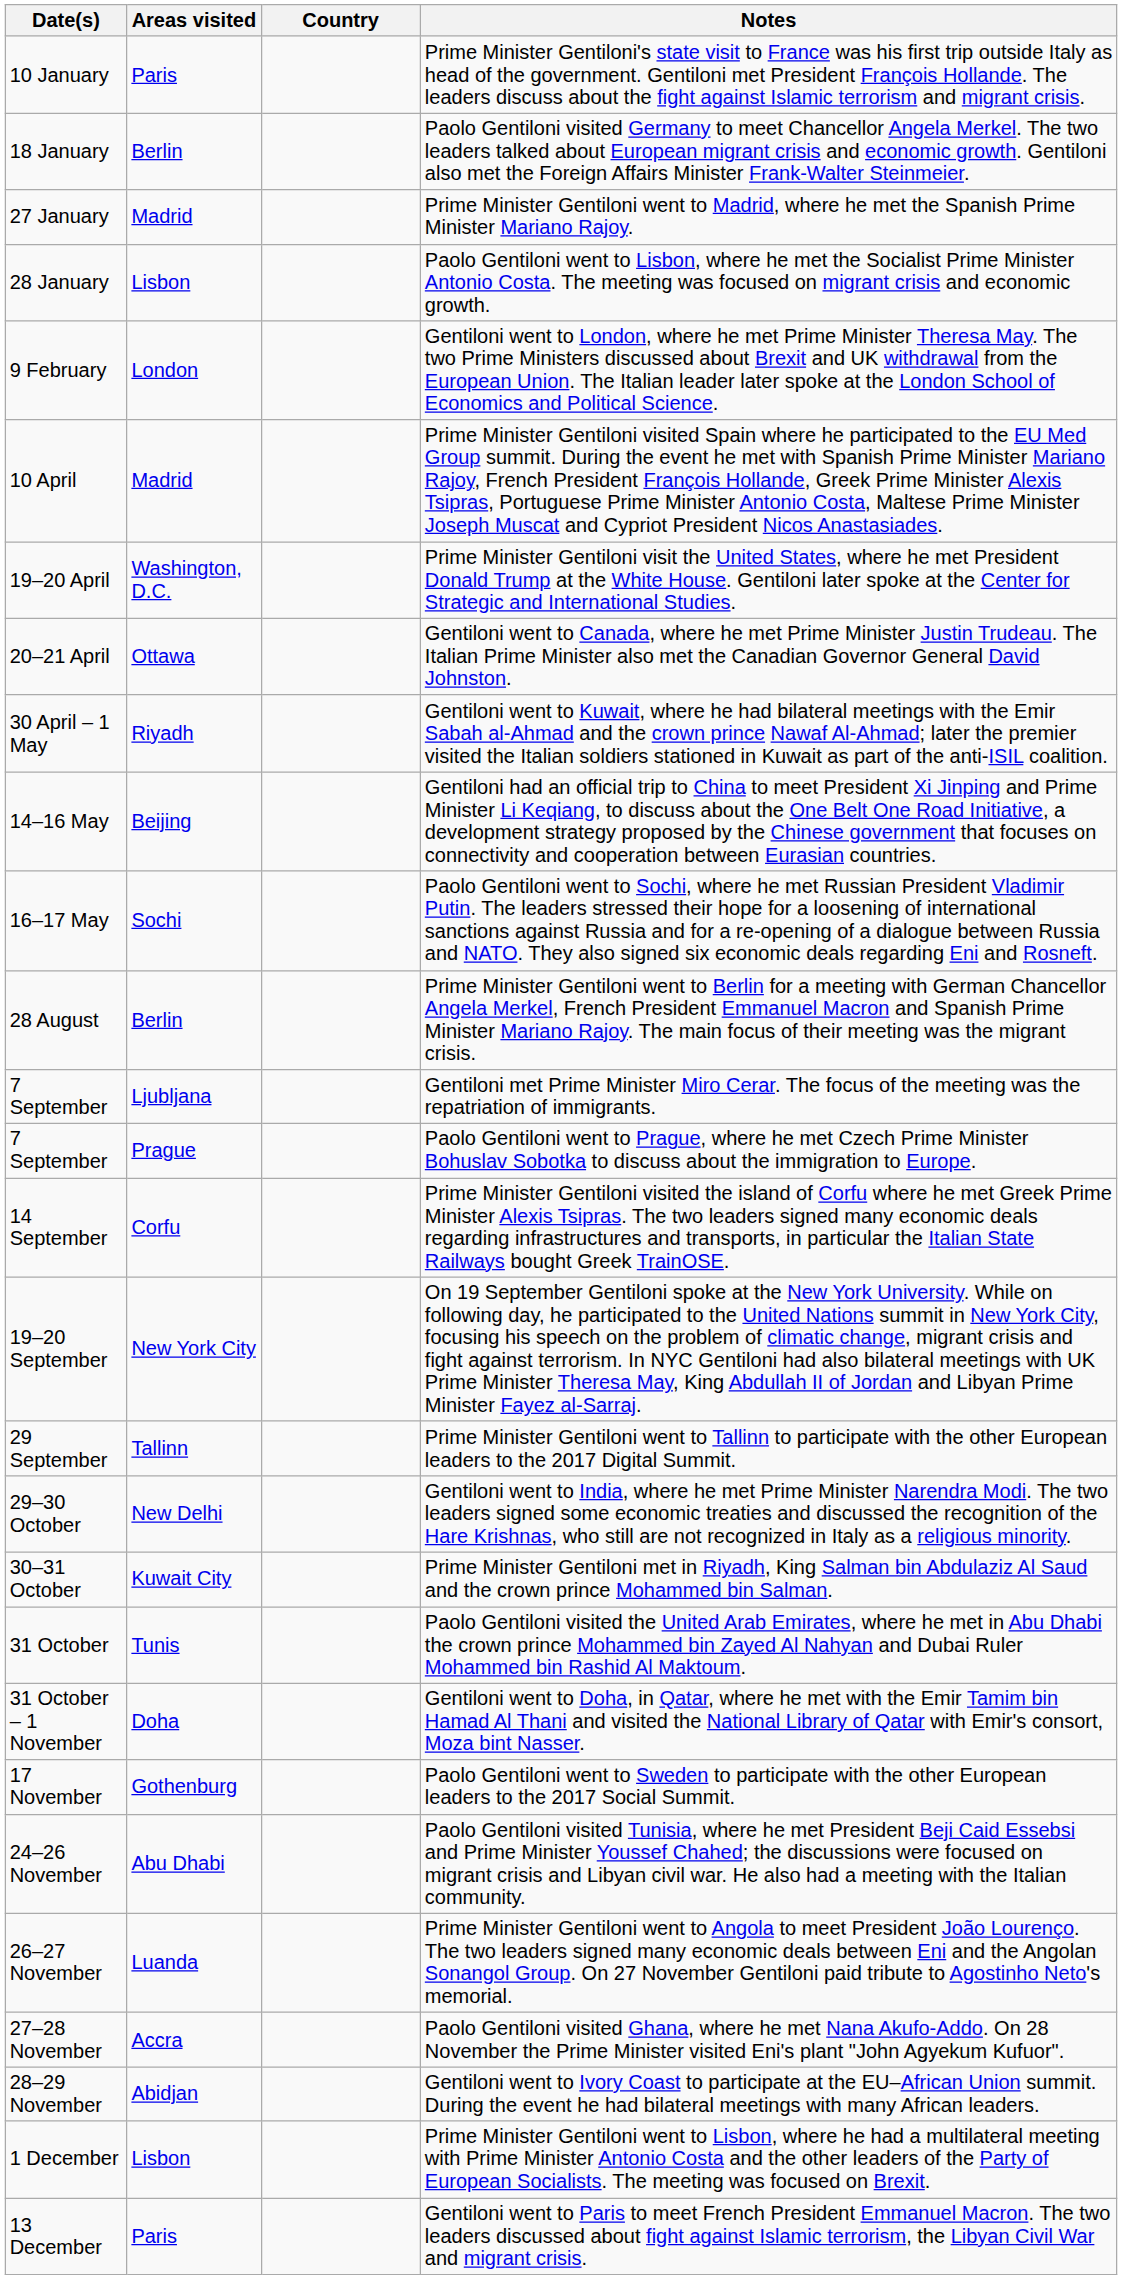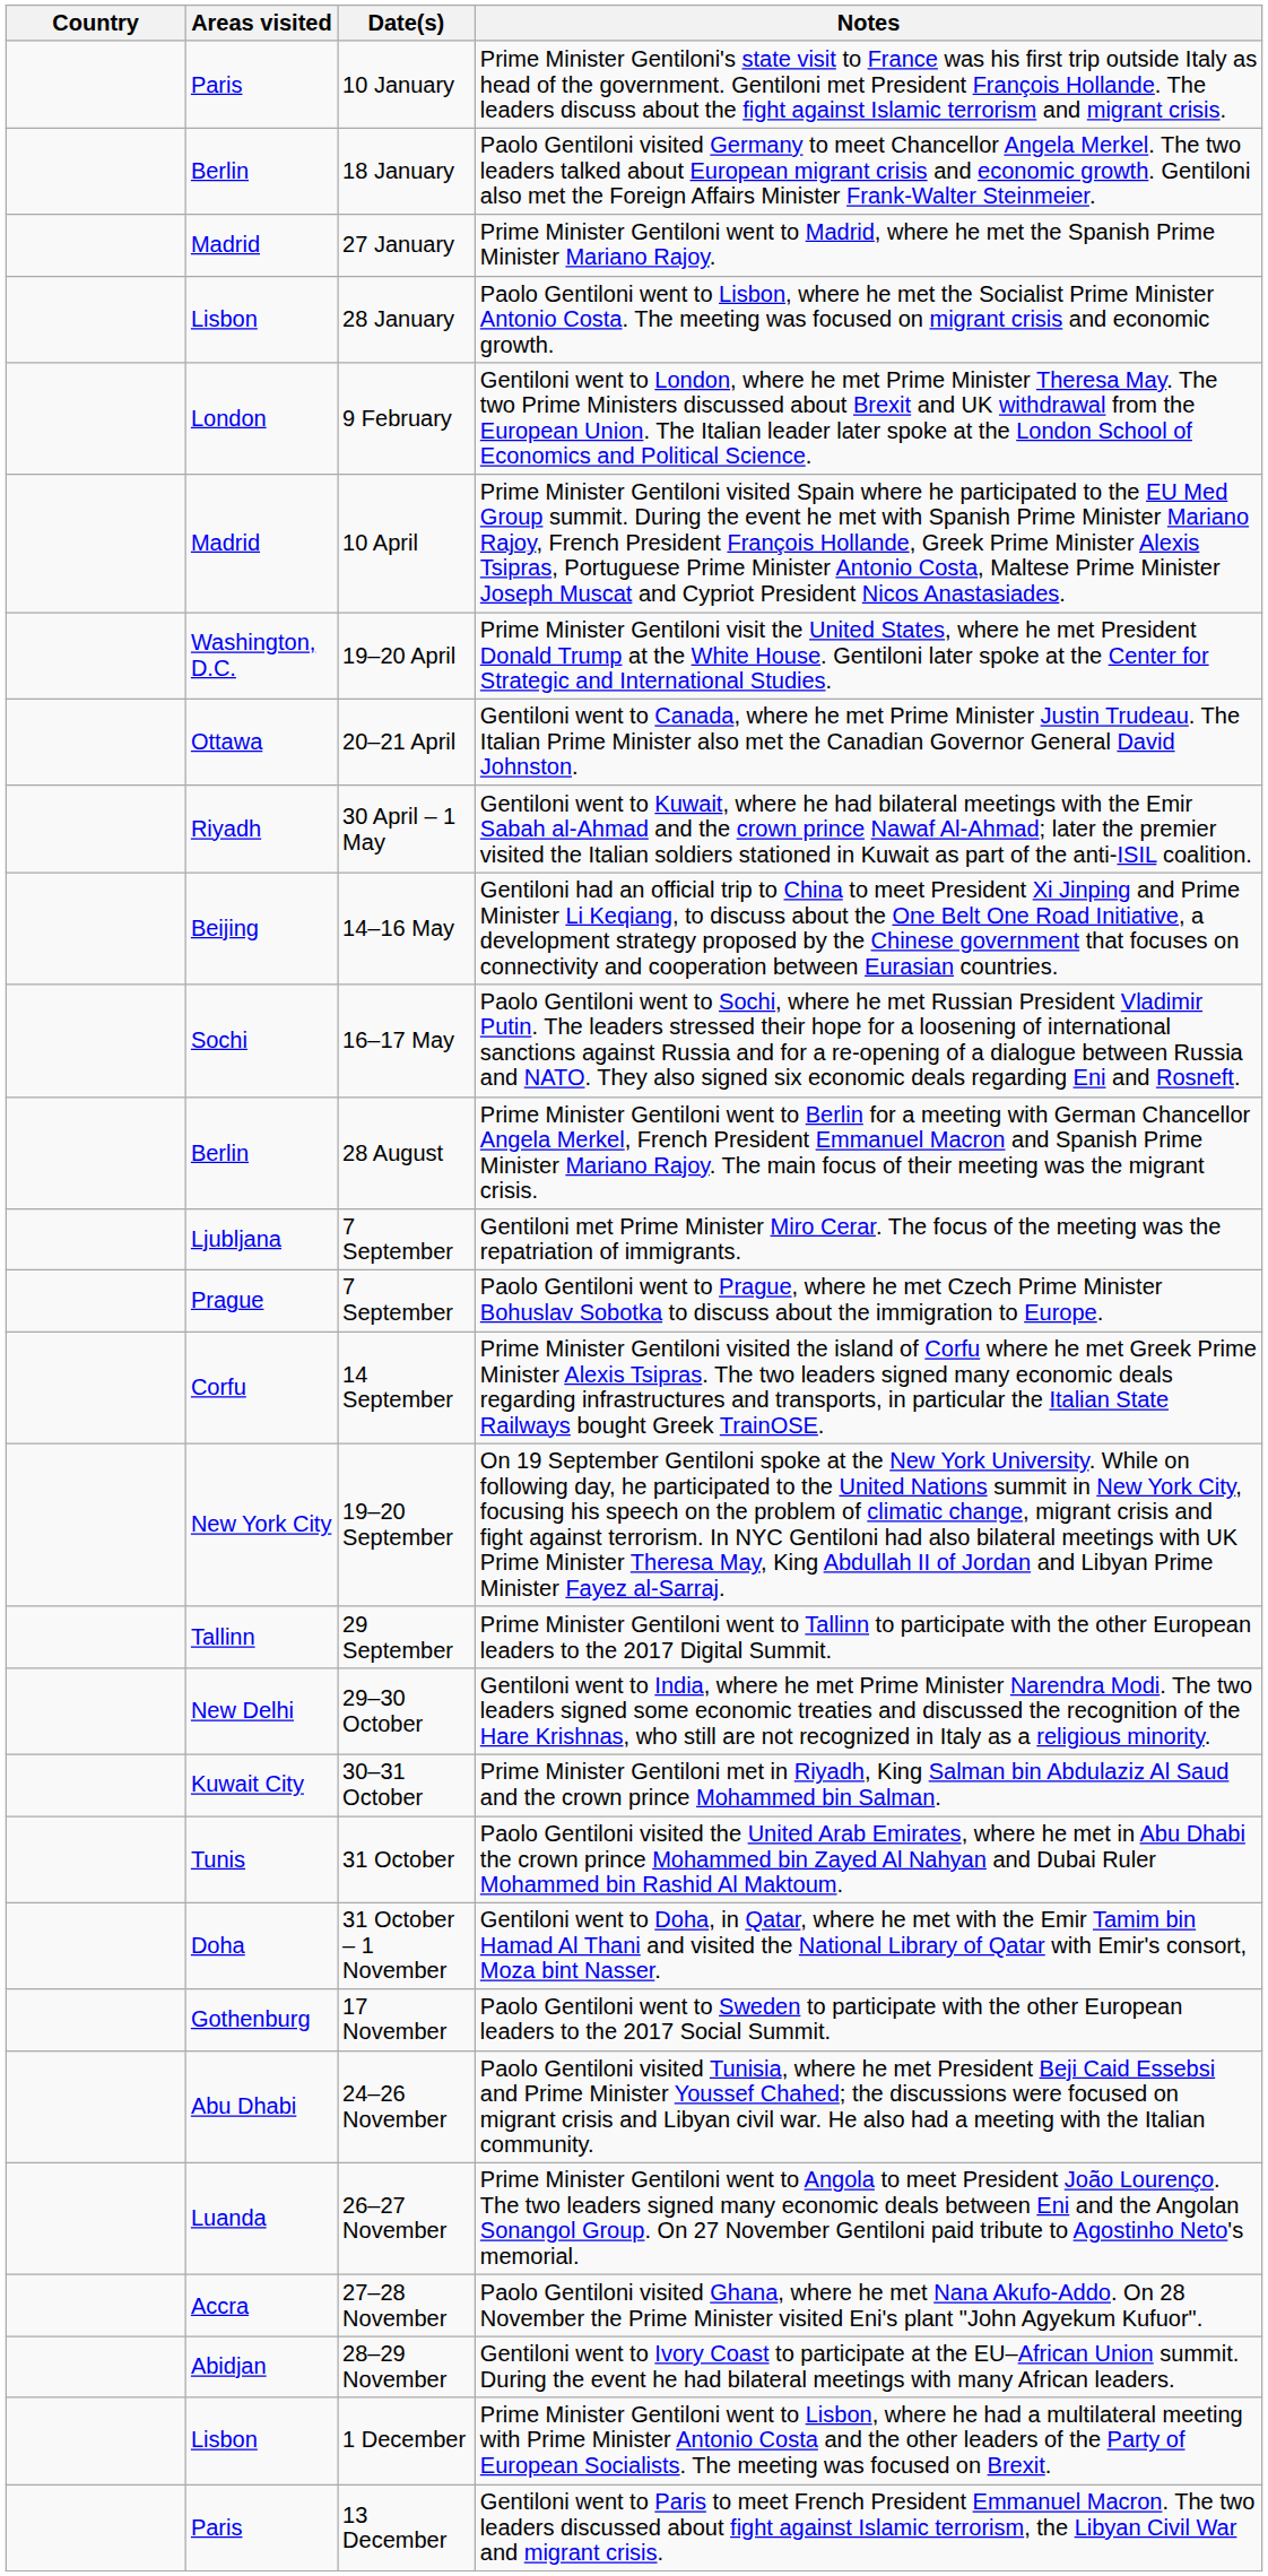columns swapped: Country <-> Date(s)
